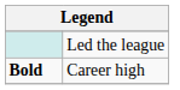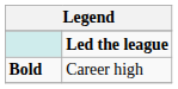row 2 | column 2: normal -> bold
